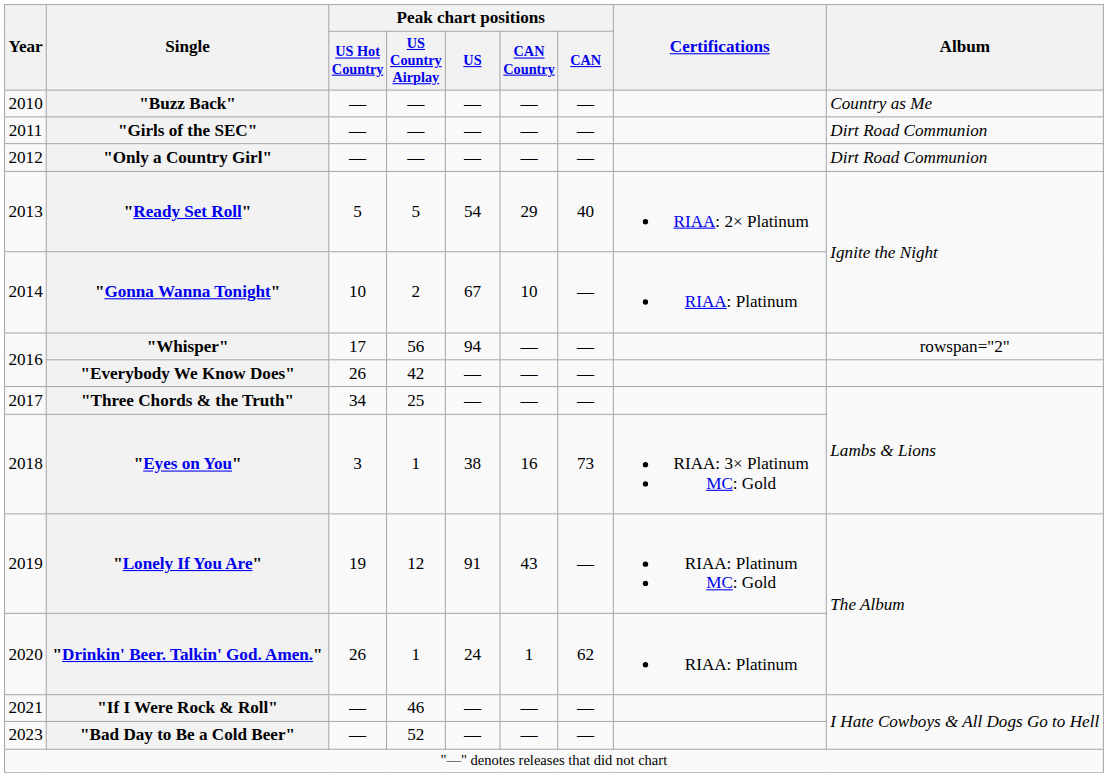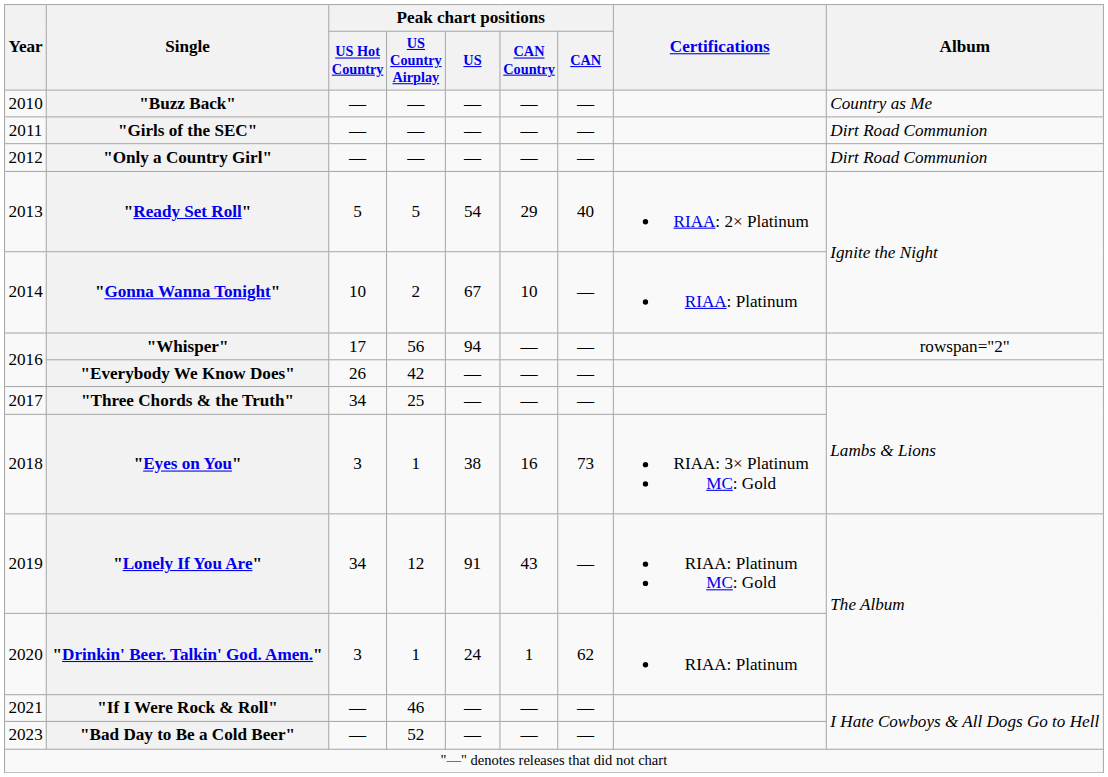"Lonely If You Are" | Peak chart positions / US Hot Country: 19 -> 34
"Drinkin' Beer. Talkin' God. Amen." | Peak chart positions / US Hot Country: 26 -> 3
